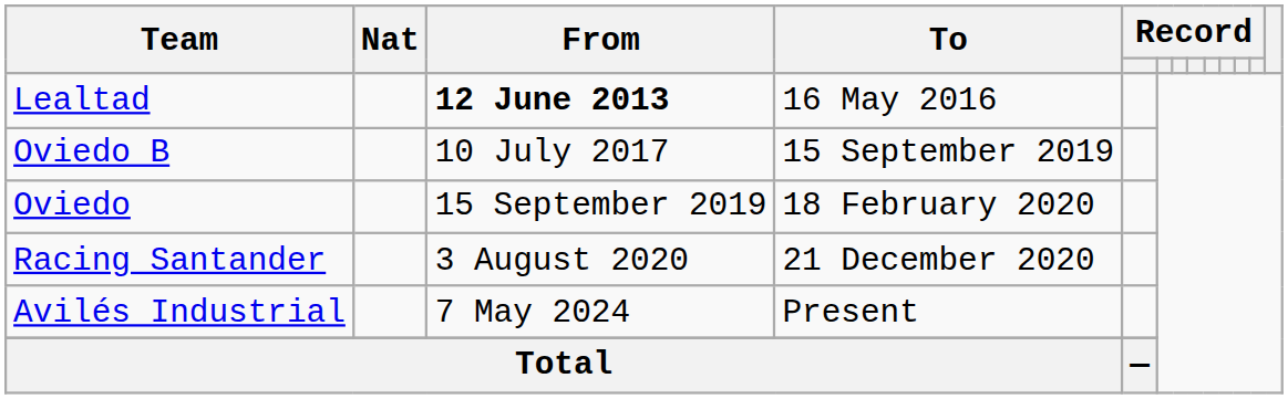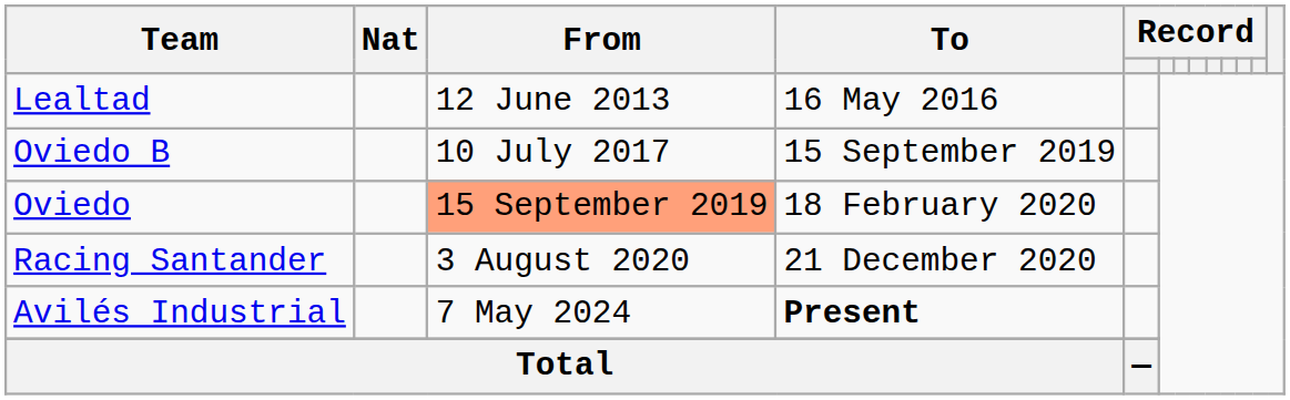Lealtad | From: bold -> normal
Oviedo | From: no background -> lightsalmon background
Avilés Industrial | To: normal -> bold
